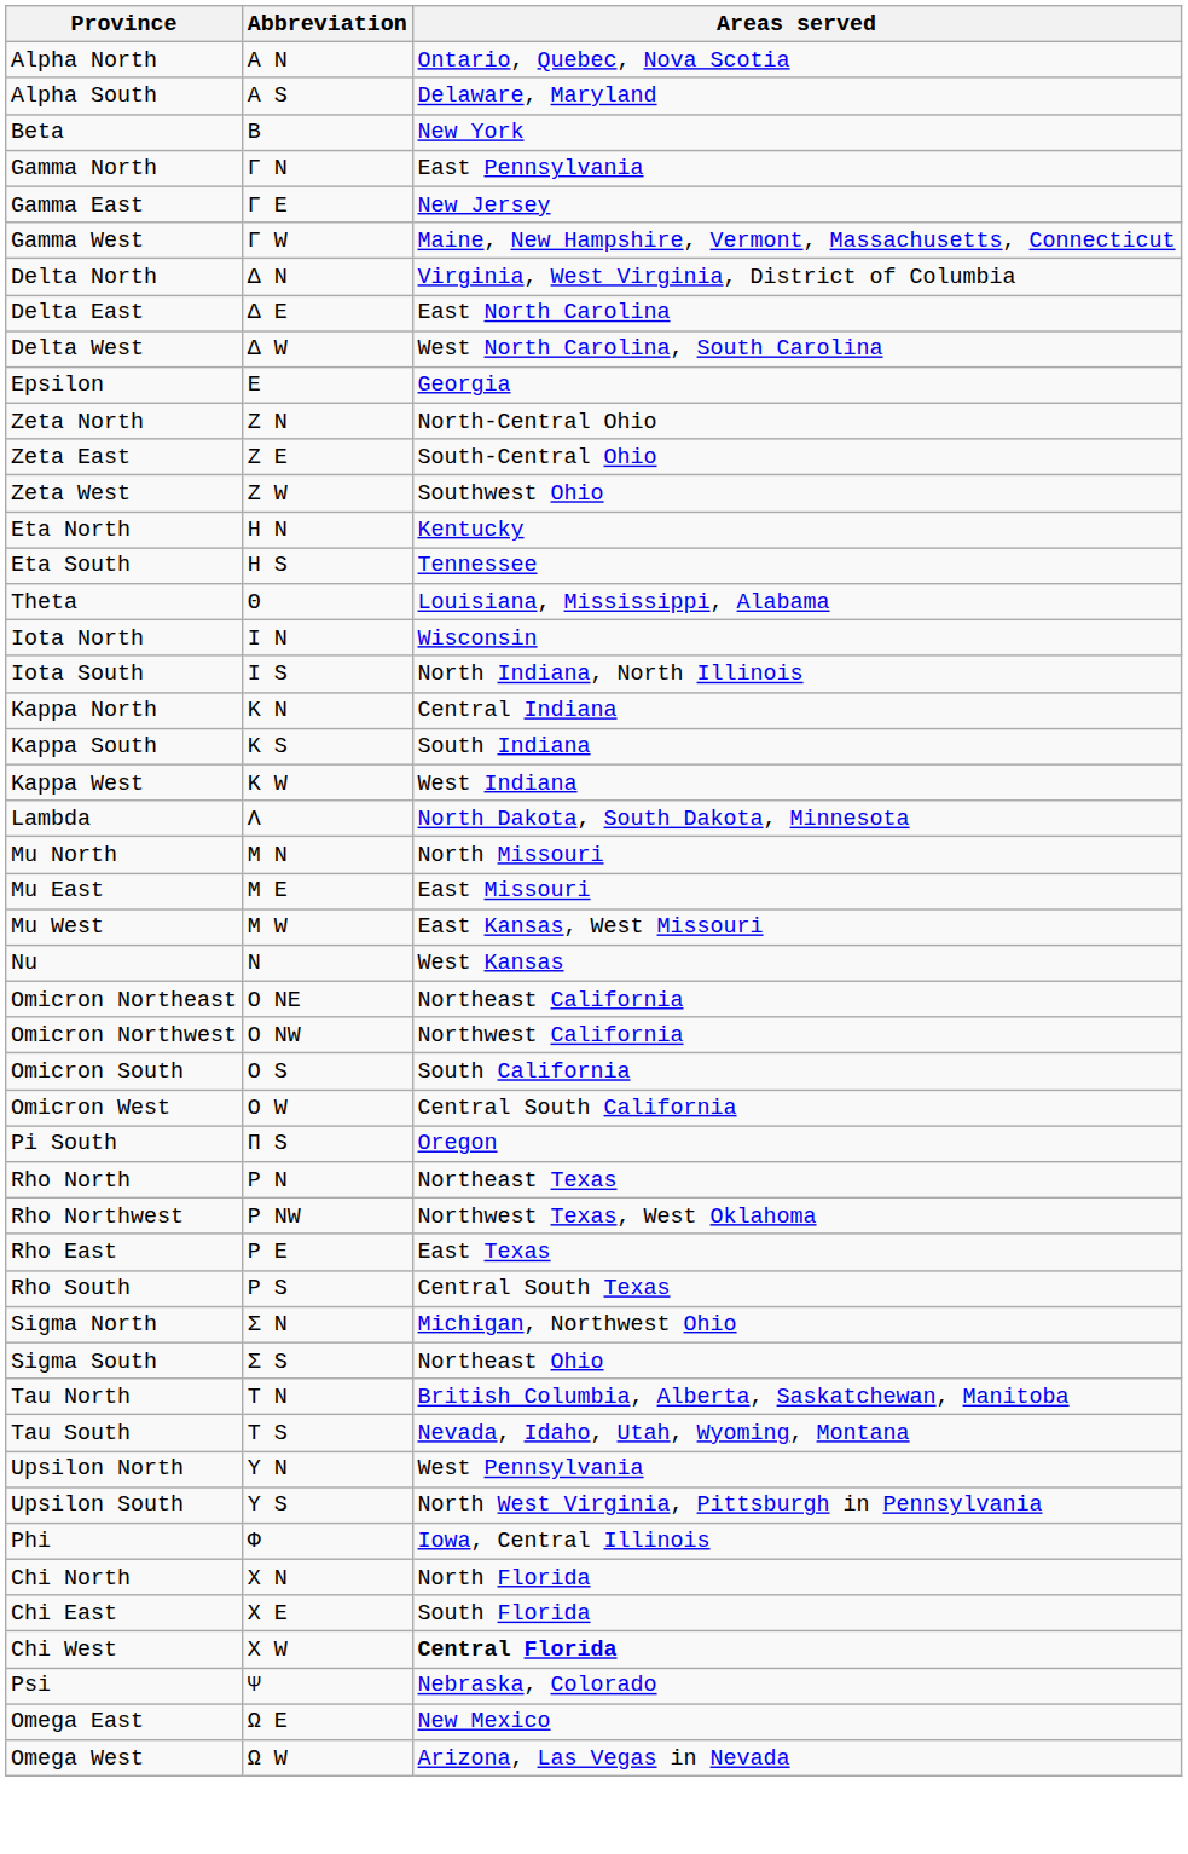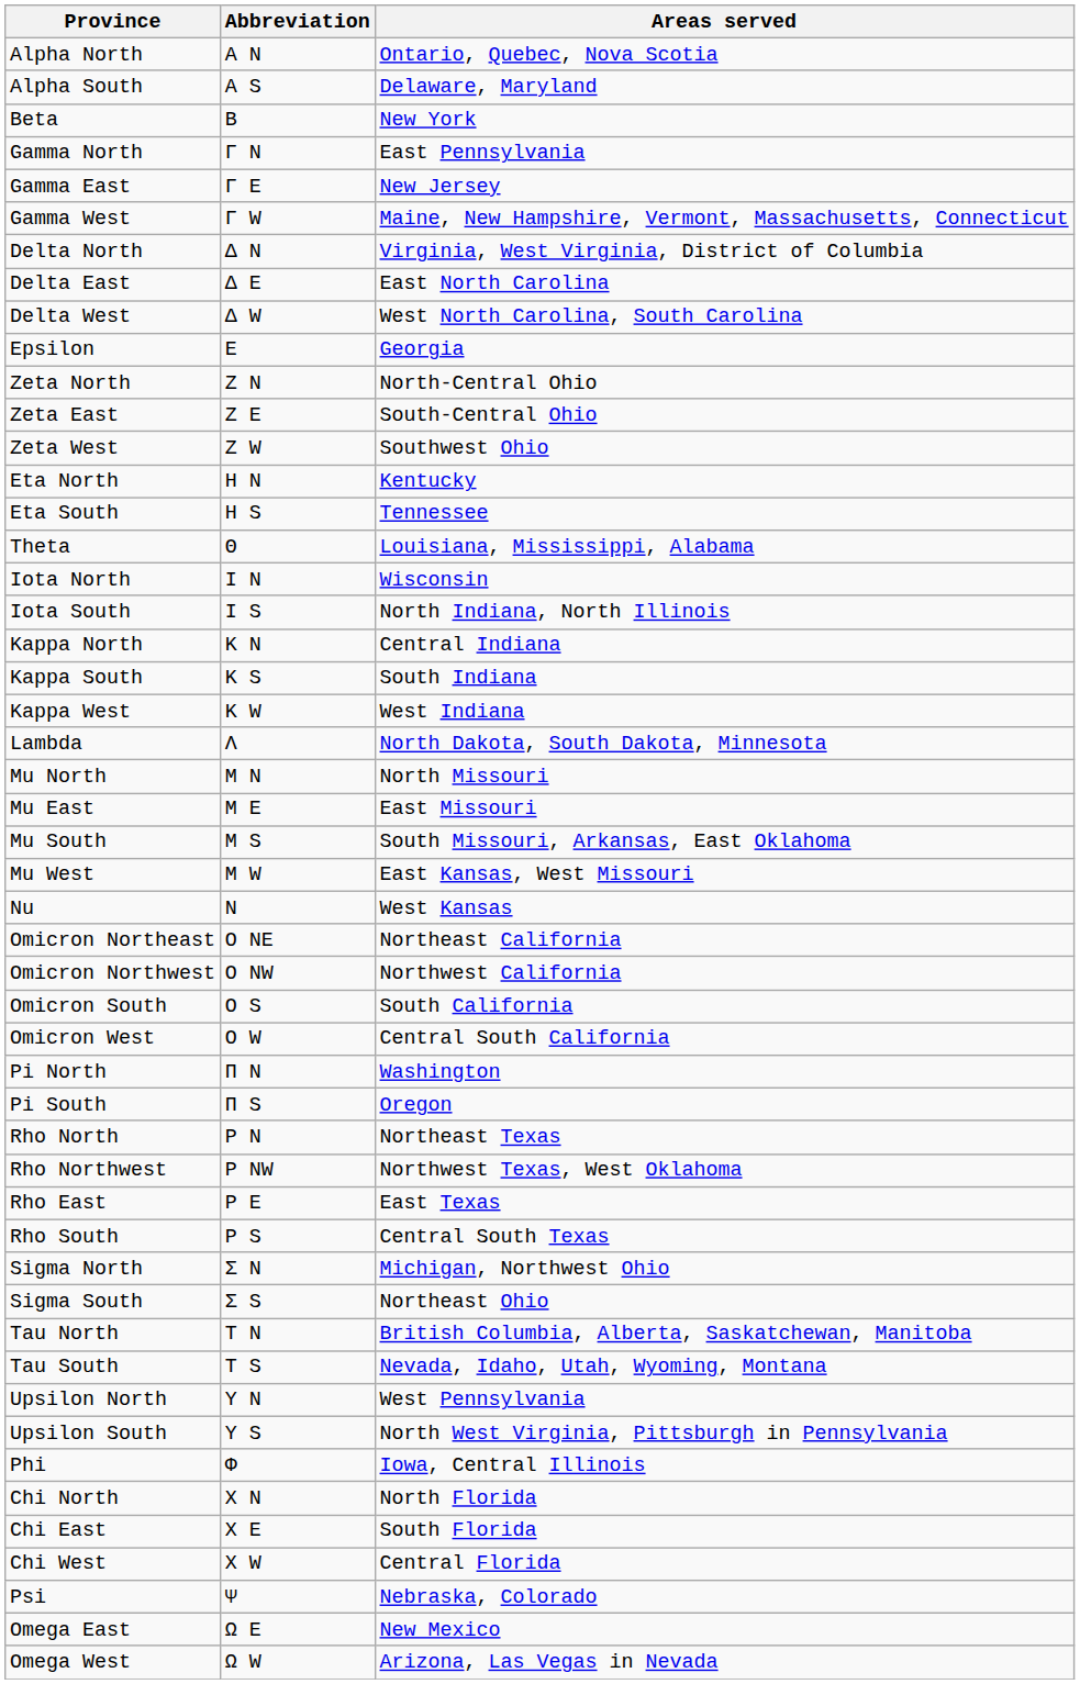+ row: Mu South | Μ S | South Missouri, Arkansas, East Oklahoma
+ row: Pi North | Π N | Washington
Chi West | Areas served: bold -> normal
